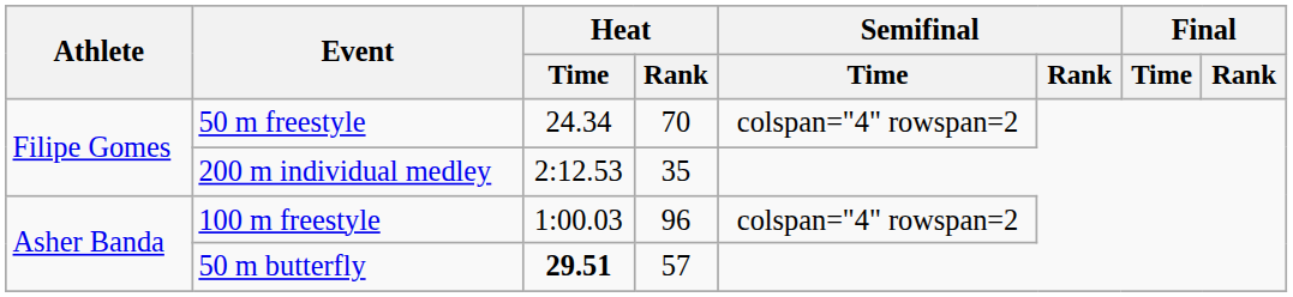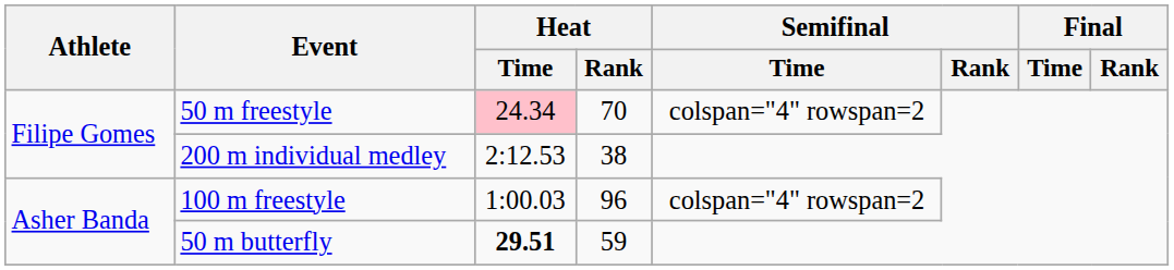50 m freestyle | Heat / Time: no background -> pink background
200 m individual medley | Heat / Rank: 35 -> 38
50 m butterfly | Heat / Rank: 57 -> 59
